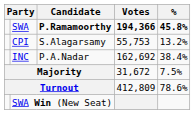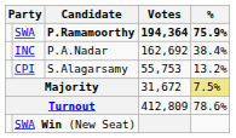SWA | Votes: 194,366 -> 194,364
SWA | %: 45.8% -> 75.9%
rows swapped: INC <-> CPI
Majority | %: no background -> khaki background
